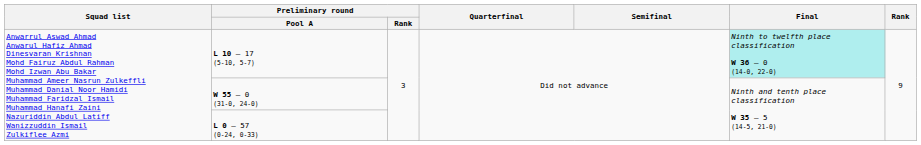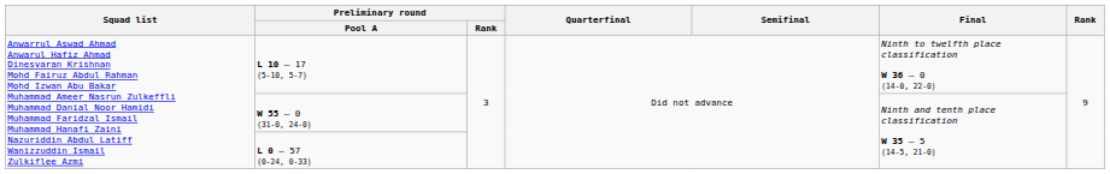L 10 – 17 (5-10, 5-7) | Final: paleturquoise background -> no background
